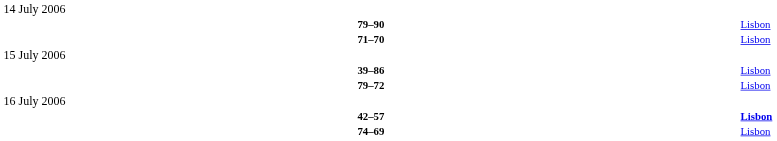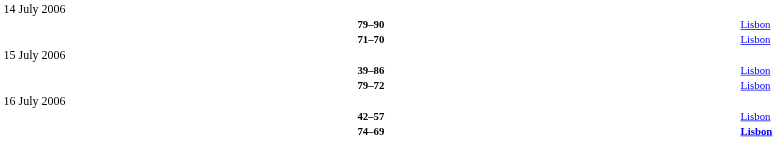42–57 | column 3: bold -> normal
74–69 | column 3: normal -> bold
